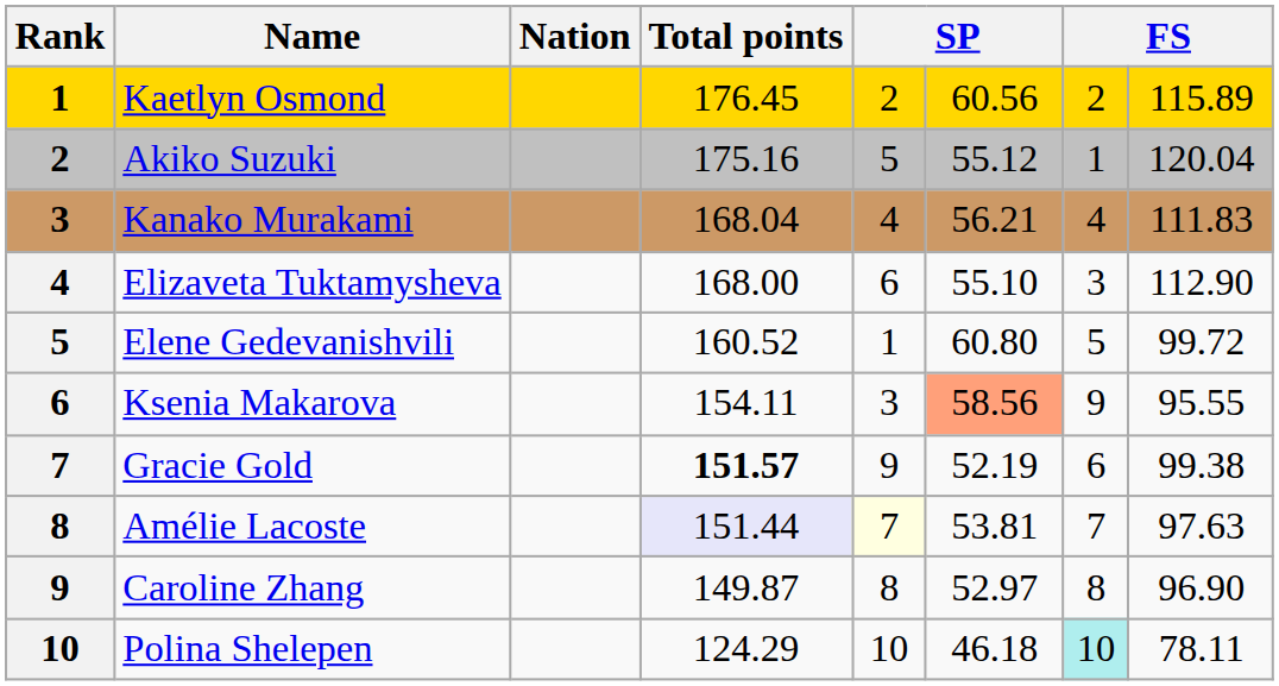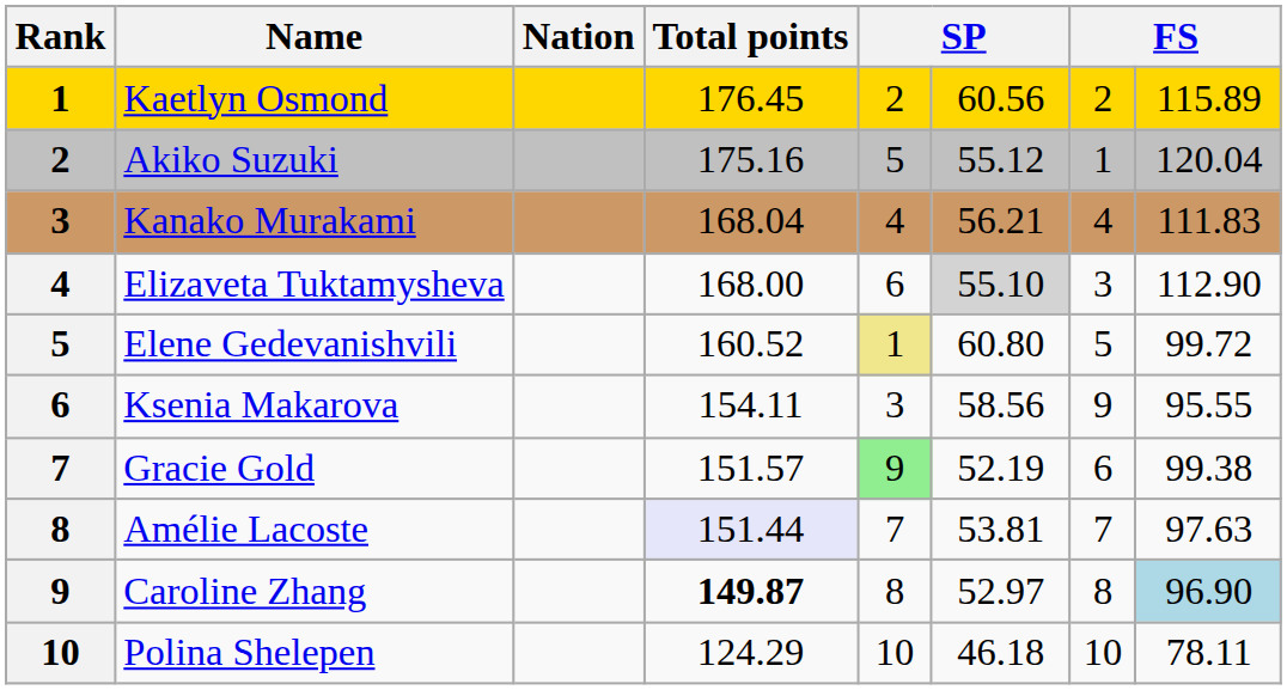Elizaveta Tuktamysheva | column 6: no background -> lightgrey background
Elene Gedevanishvili | column 5: no background -> khaki background
Ksenia Makarova | column 6: lightsalmon background -> no background
Gracie Gold | Total points: bold -> normal
Gracie Gold | column 5: no background -> lightgreen background
Amélie Lacoste | column 5: lightyellow background -> no background
Caroline Zhang | Total points: normal -> bold
Caroline Zhang | column 8: no background -> lightblue background
Polina Shelepen | column 7: paleturquoise background -> no background
